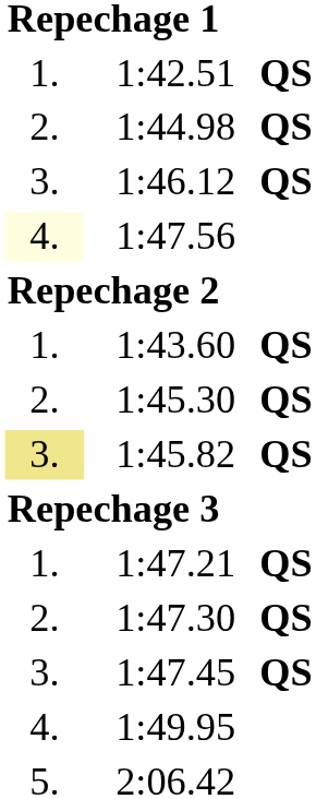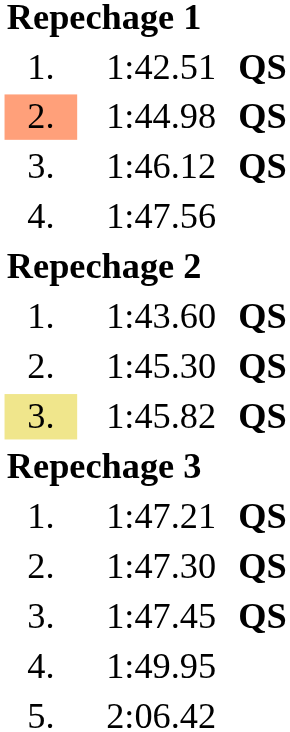1:44.98 | column 1: no background -> lightsalmon background
1:47.56 | column 1: lightyellow background -> no background
